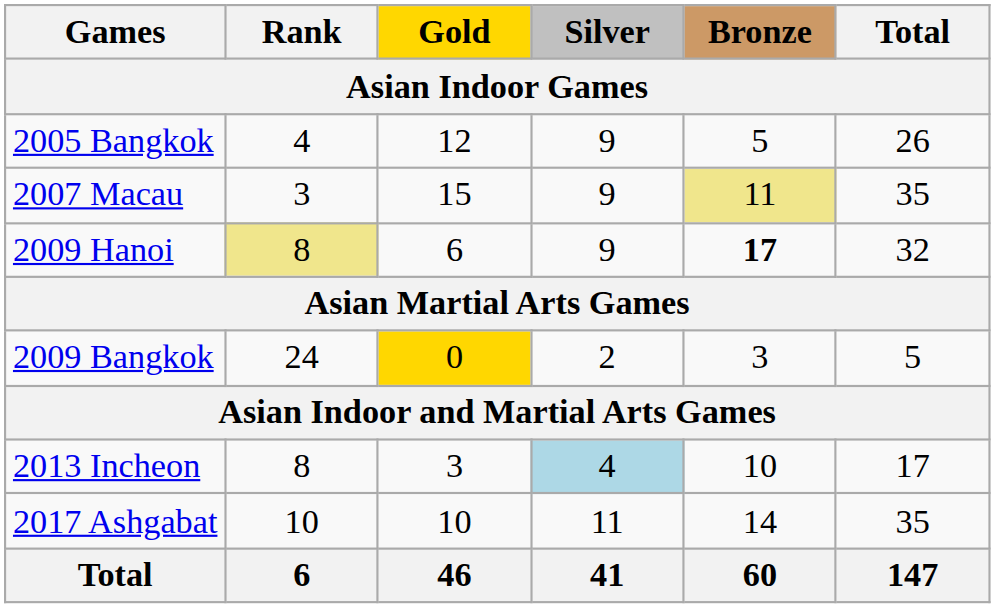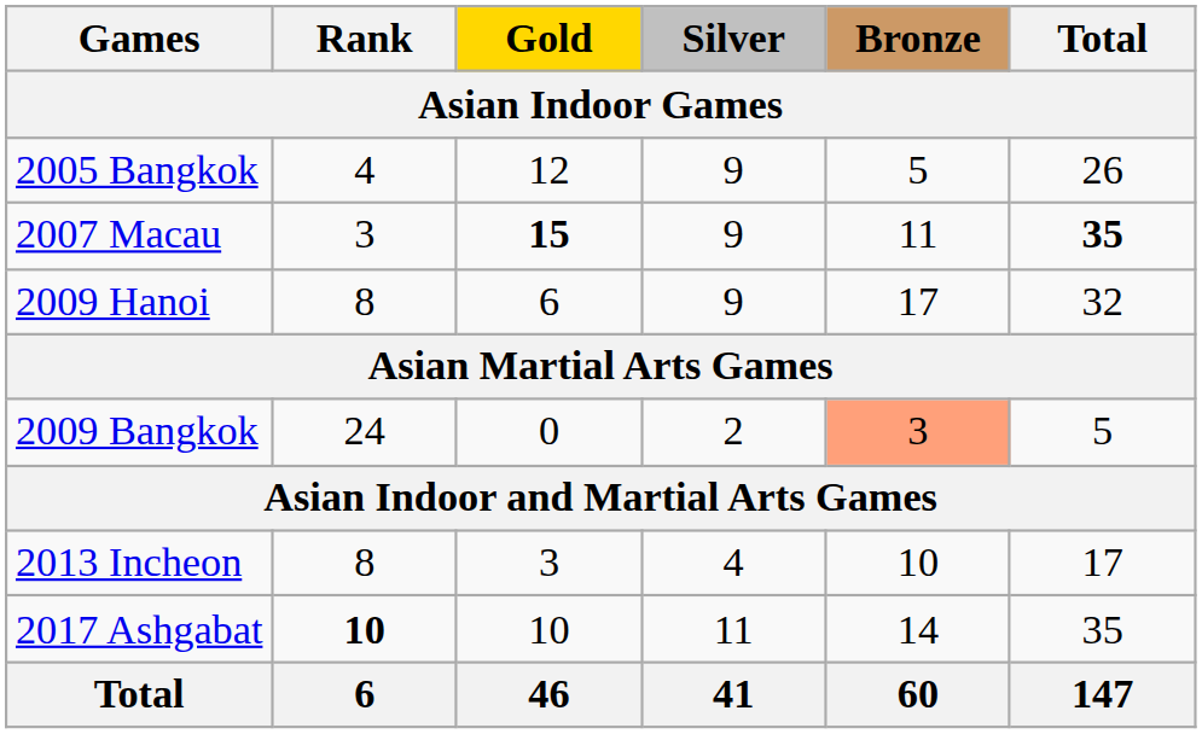2007 Macau | Gold: normal -> bold
2007 Macau | Bronze: khaki background -> no background
2007 Macau | Total: normal -> bold
2009 Hanoi | Rank: khaki background -> no background
2009 Hanoi | Bronze: bold -> normal
2009 Bangkok | Gold: gold background -> no background
2009 Bangkok | Bronze: no background -> lightsalmon background
2013 Incheon | Silver: lightblue background -> no background
2017 Ashgabat | Rank: normal -> bold
